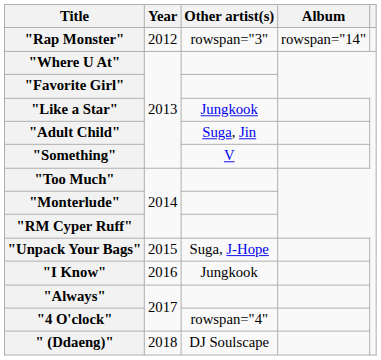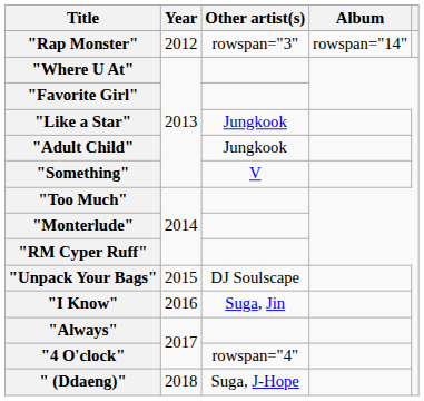"Adult Child" | Other artist(s): Suga, Jin -> Jungkook
"Unpack Your Bags" | Other artist(s): Suga, J-Hope -> DJ Soulscape
"I Know" | Other artist(s): Jungkook -> Suga, Jin
" (Ddaeng)" | Other artist(s): DJ Soulscape -> Suga, J-Hope
